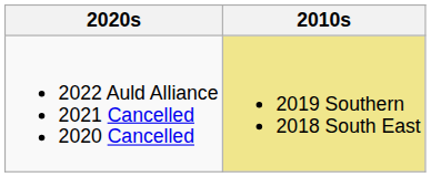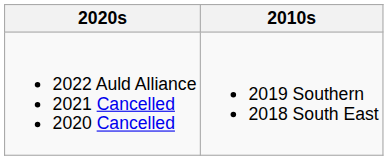2022 Auld Alliance 2021 Cancelled 2020 Cancelled | 2010s: khaki background -> no background
